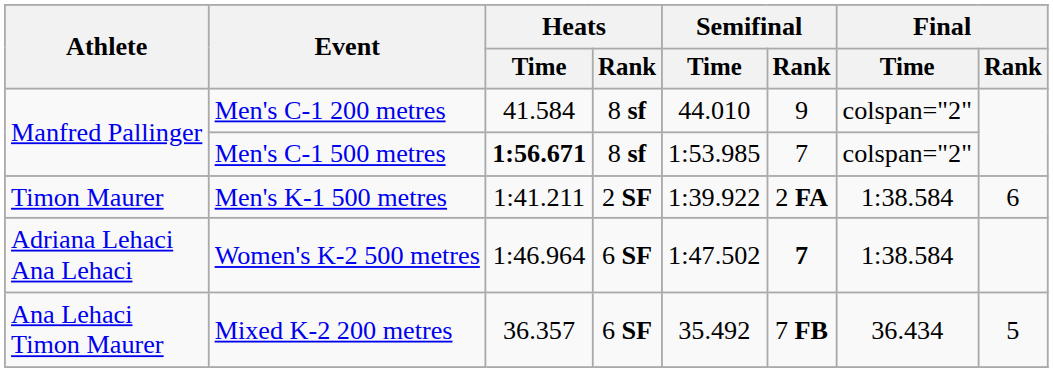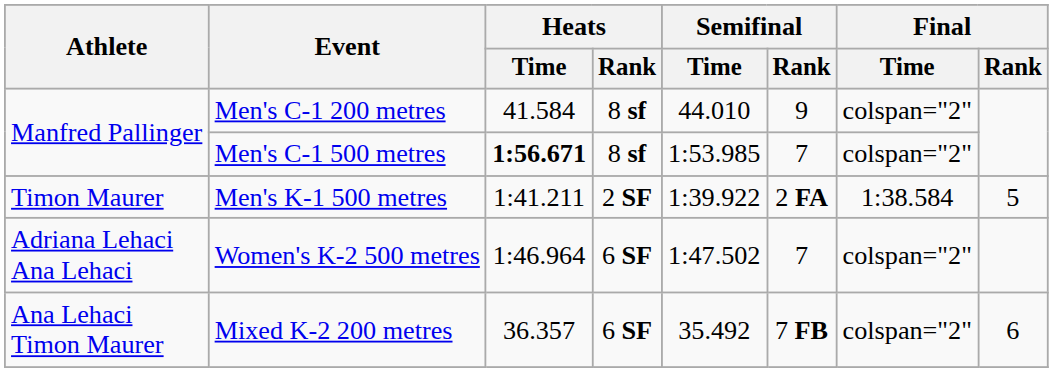Men's K-1 500 metres | Final / Rank: 6 -> 5
Women's K-2 500 metres | Semifinal / Rank: bold -> normal
Women's K-2 500 metres | Final / Time: 1:38.584 -> colspan="2"
Mixed K-2 200 metres | Final / Time: 36.434 -> colspan="2"
Mixed K-2 200 metres | Final / Rank: 5 -> 6
